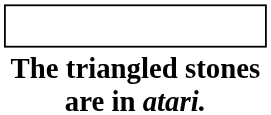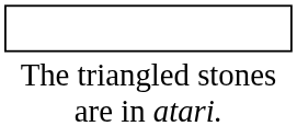row 1 | column 1: bold -> normal
